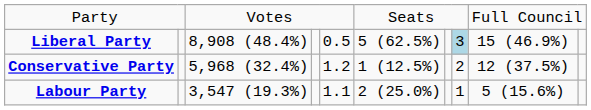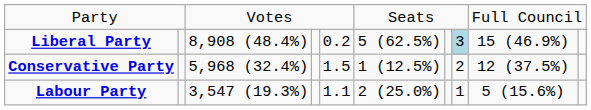Liberal Party | column 5: 0.5 -> 0.2
Conservative Party | column 5: 1.2 -> 1.5
